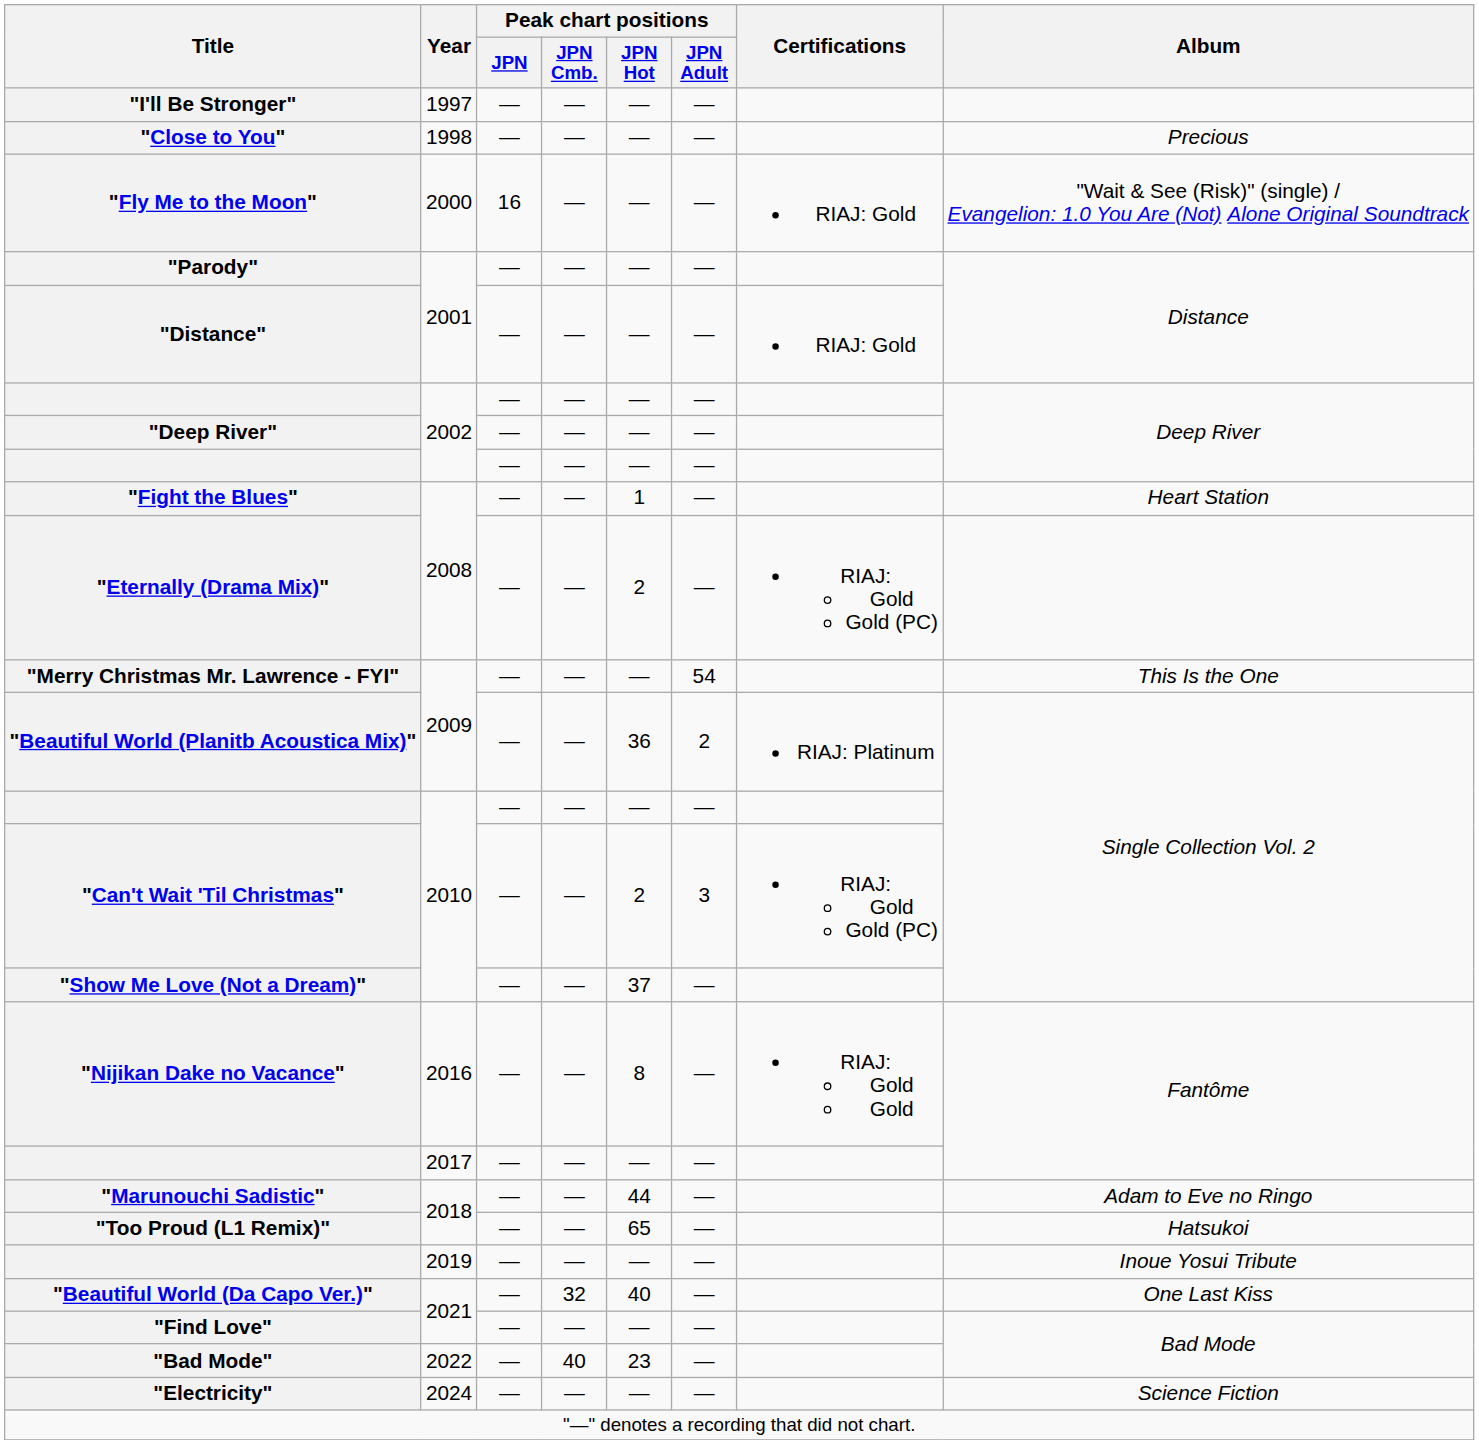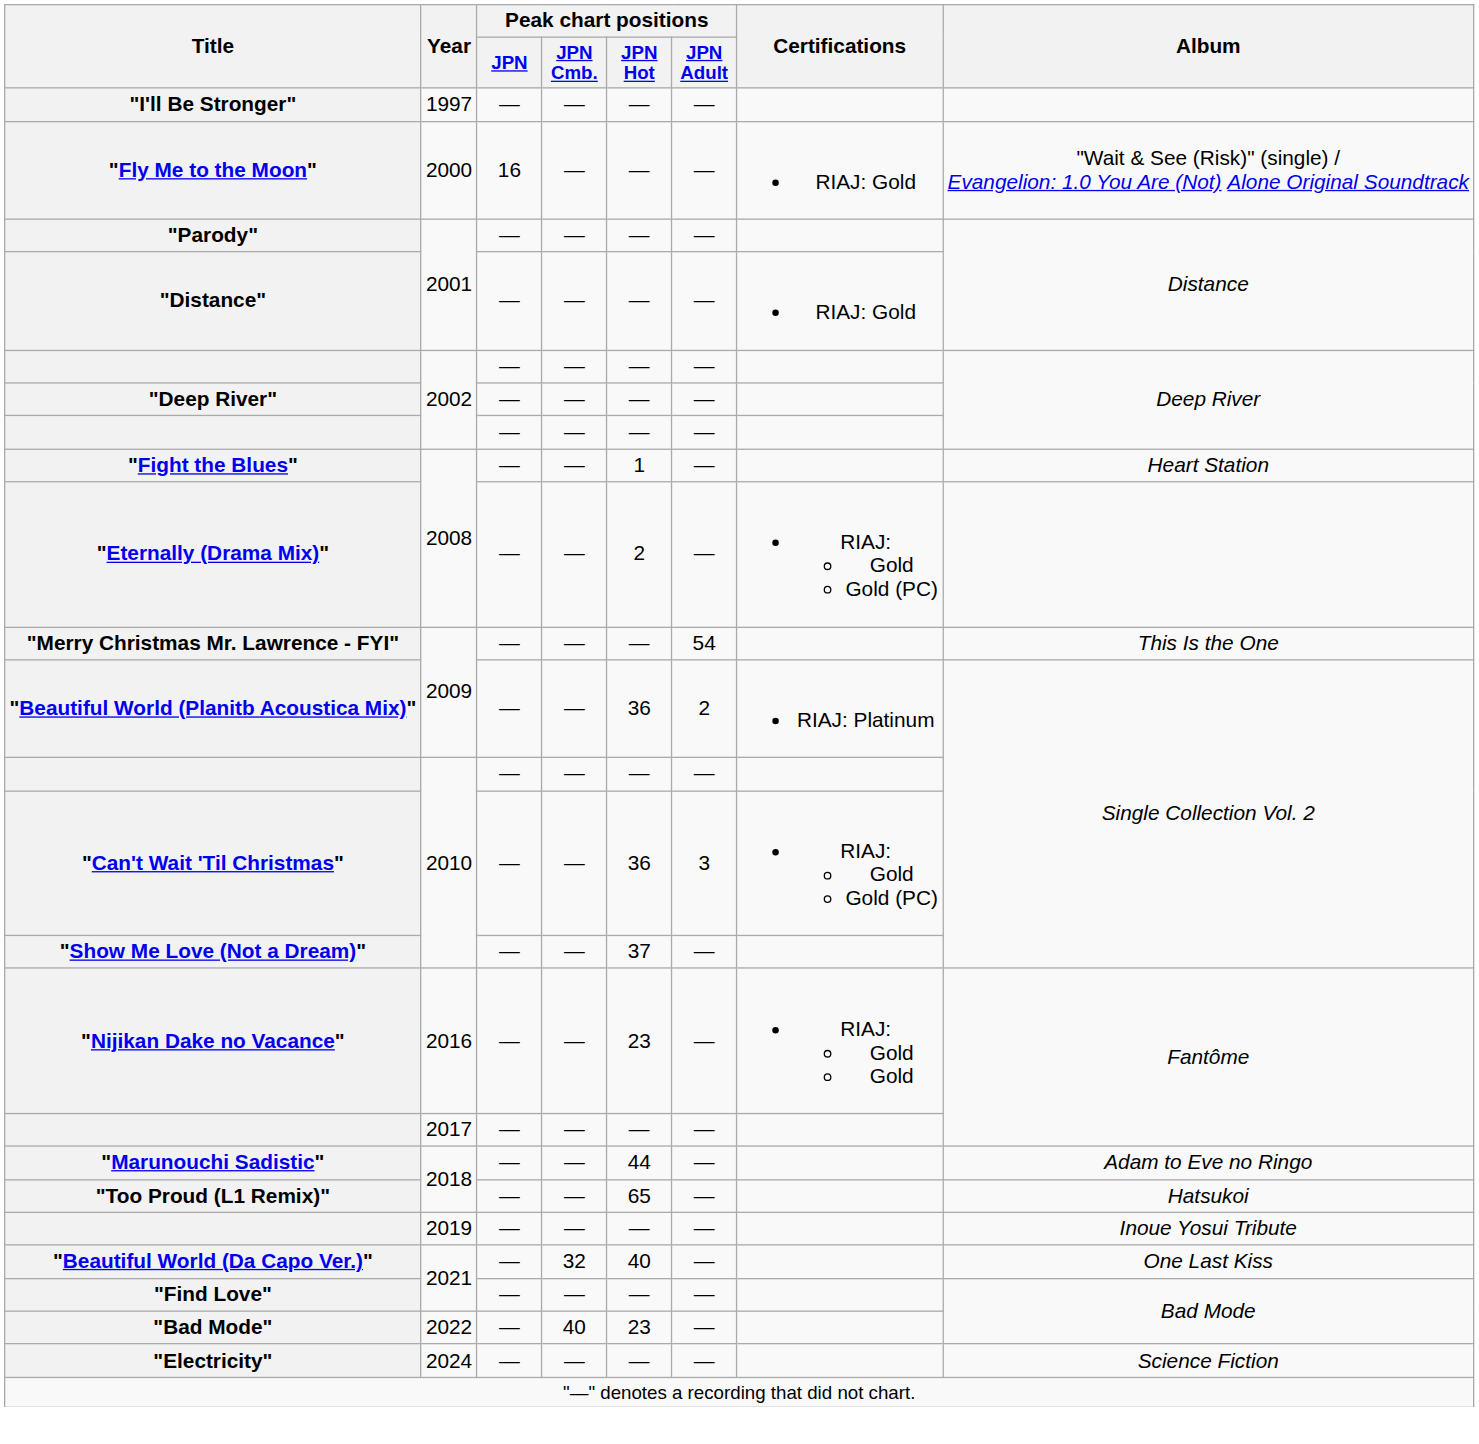- row: "Close to You" | 1998 | — | — | — | — | Precious
"Can't Wait 'Til Christmas" | Peak chart positions / JPN Hot: 2 -> 36
"Nijikan Dake no Vacance" | Peak chart positions / JPN Hot: 8 -> 23
